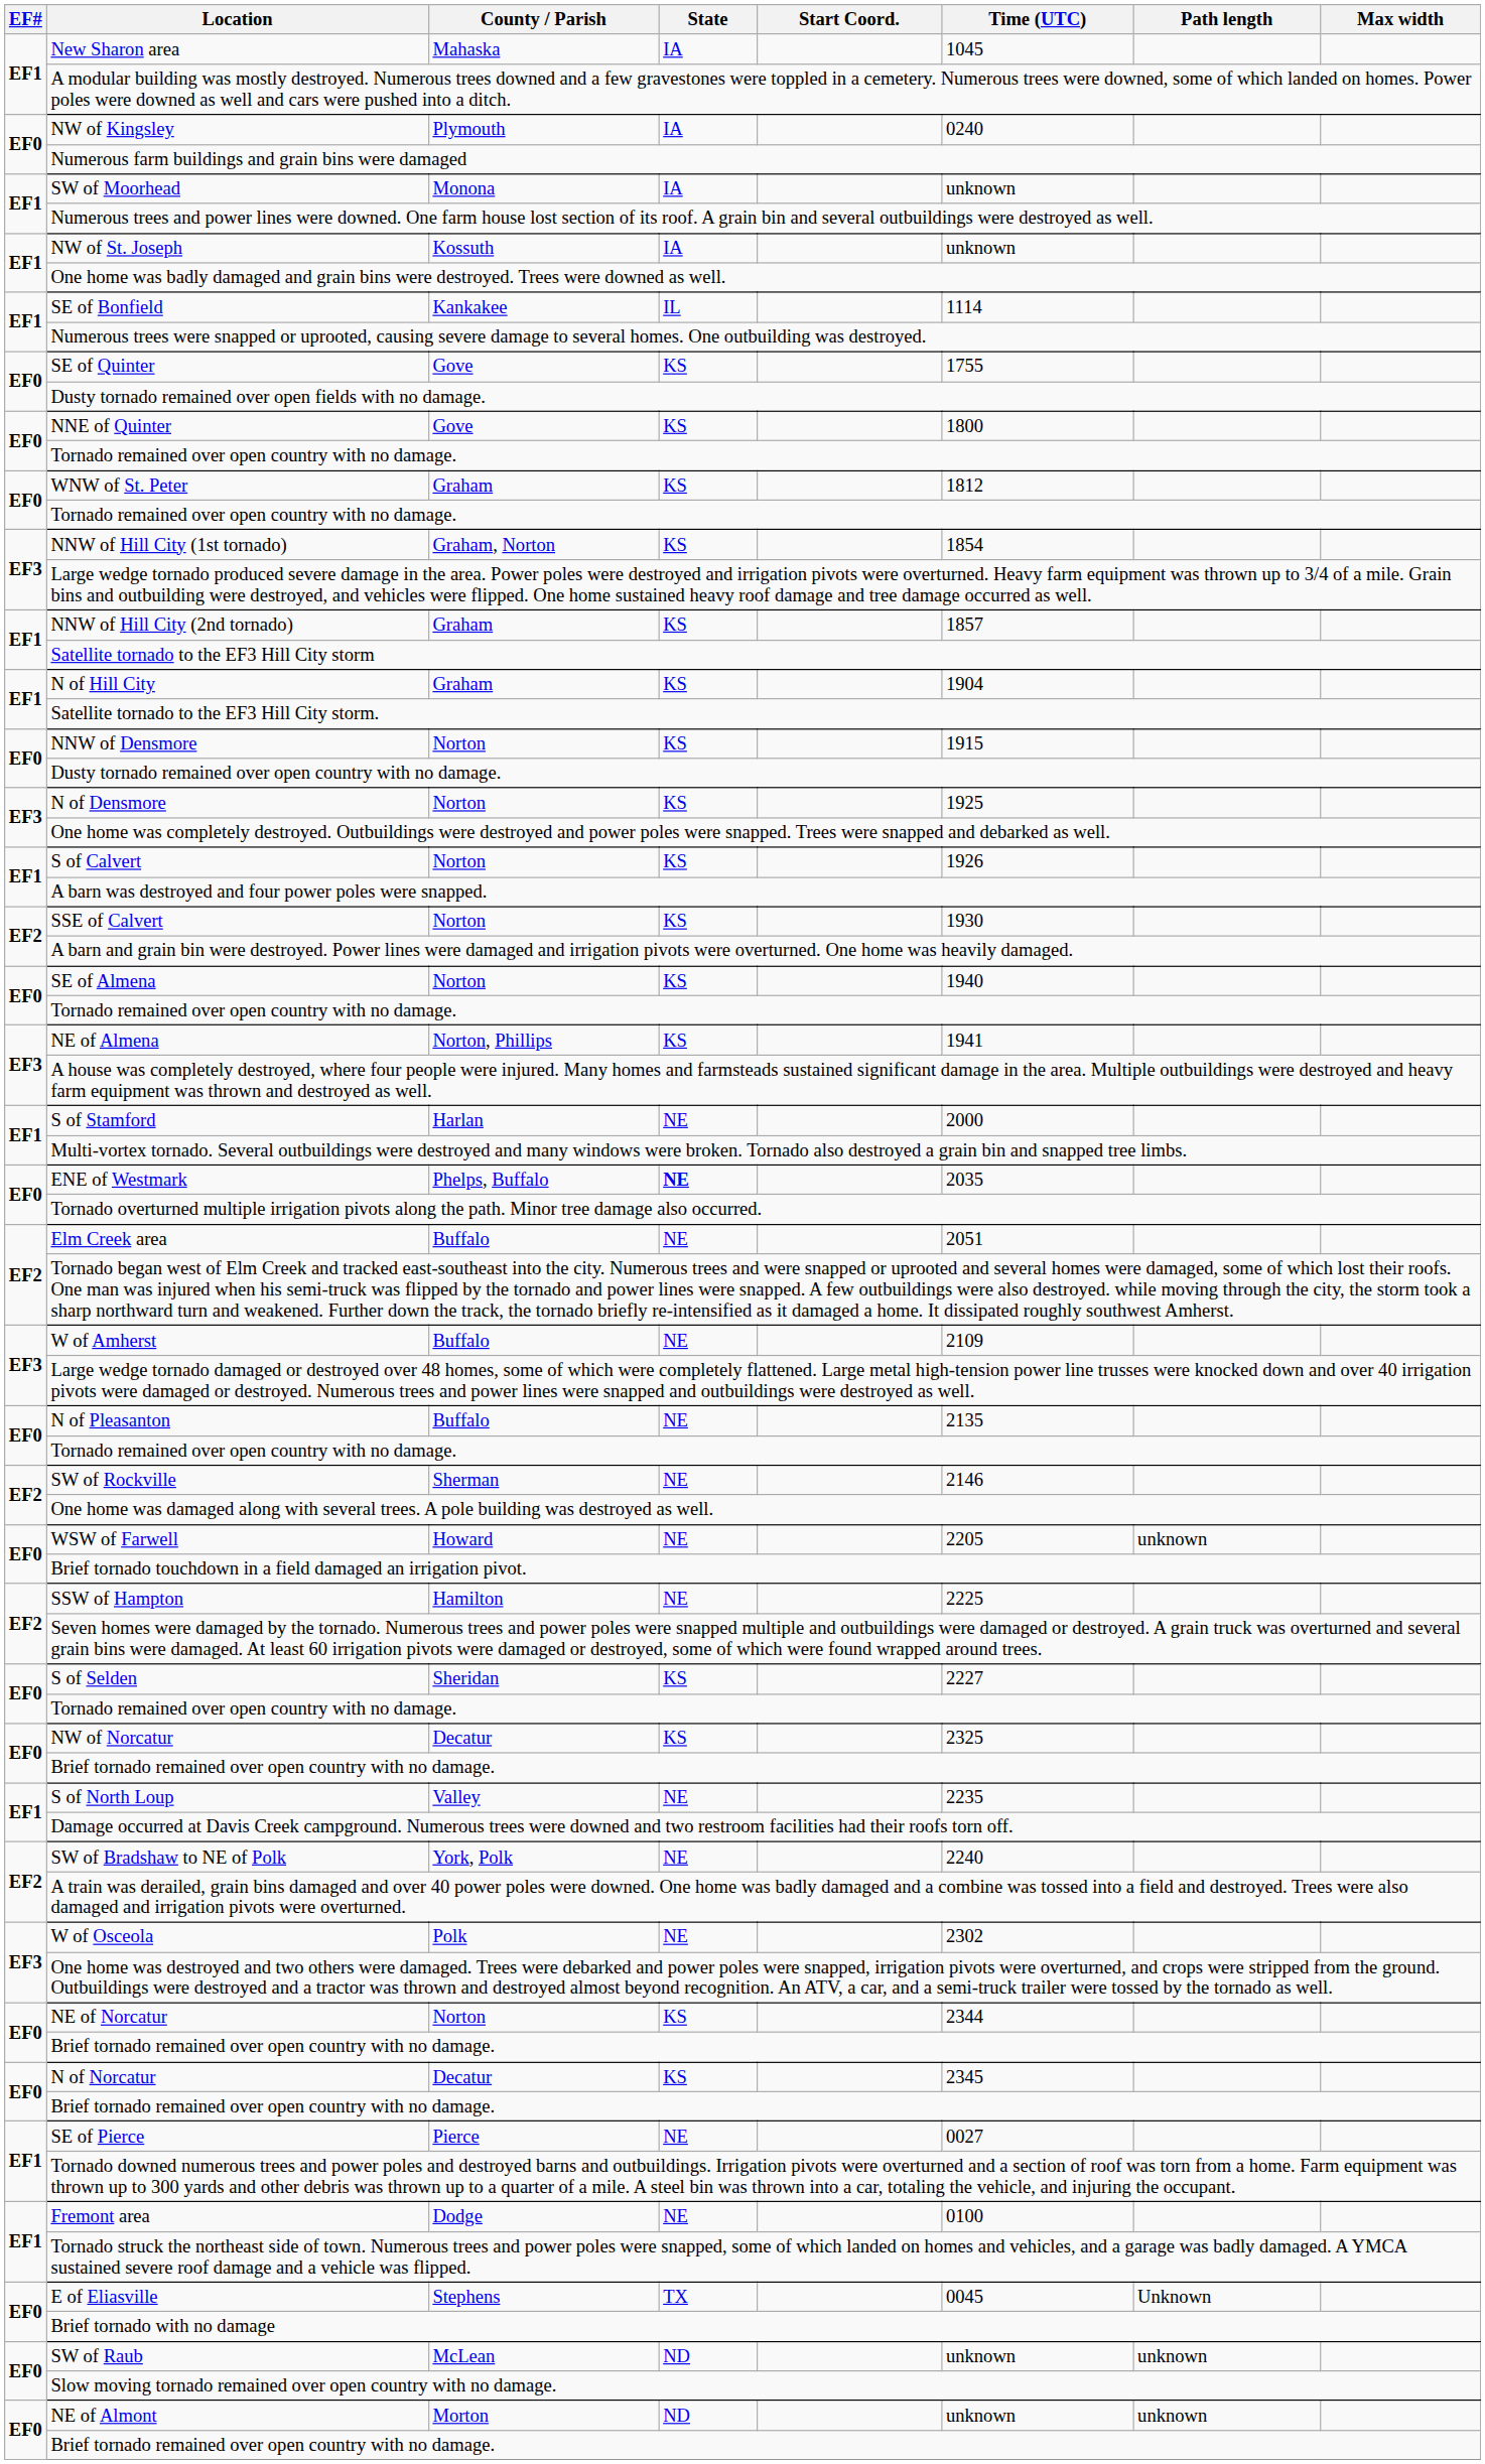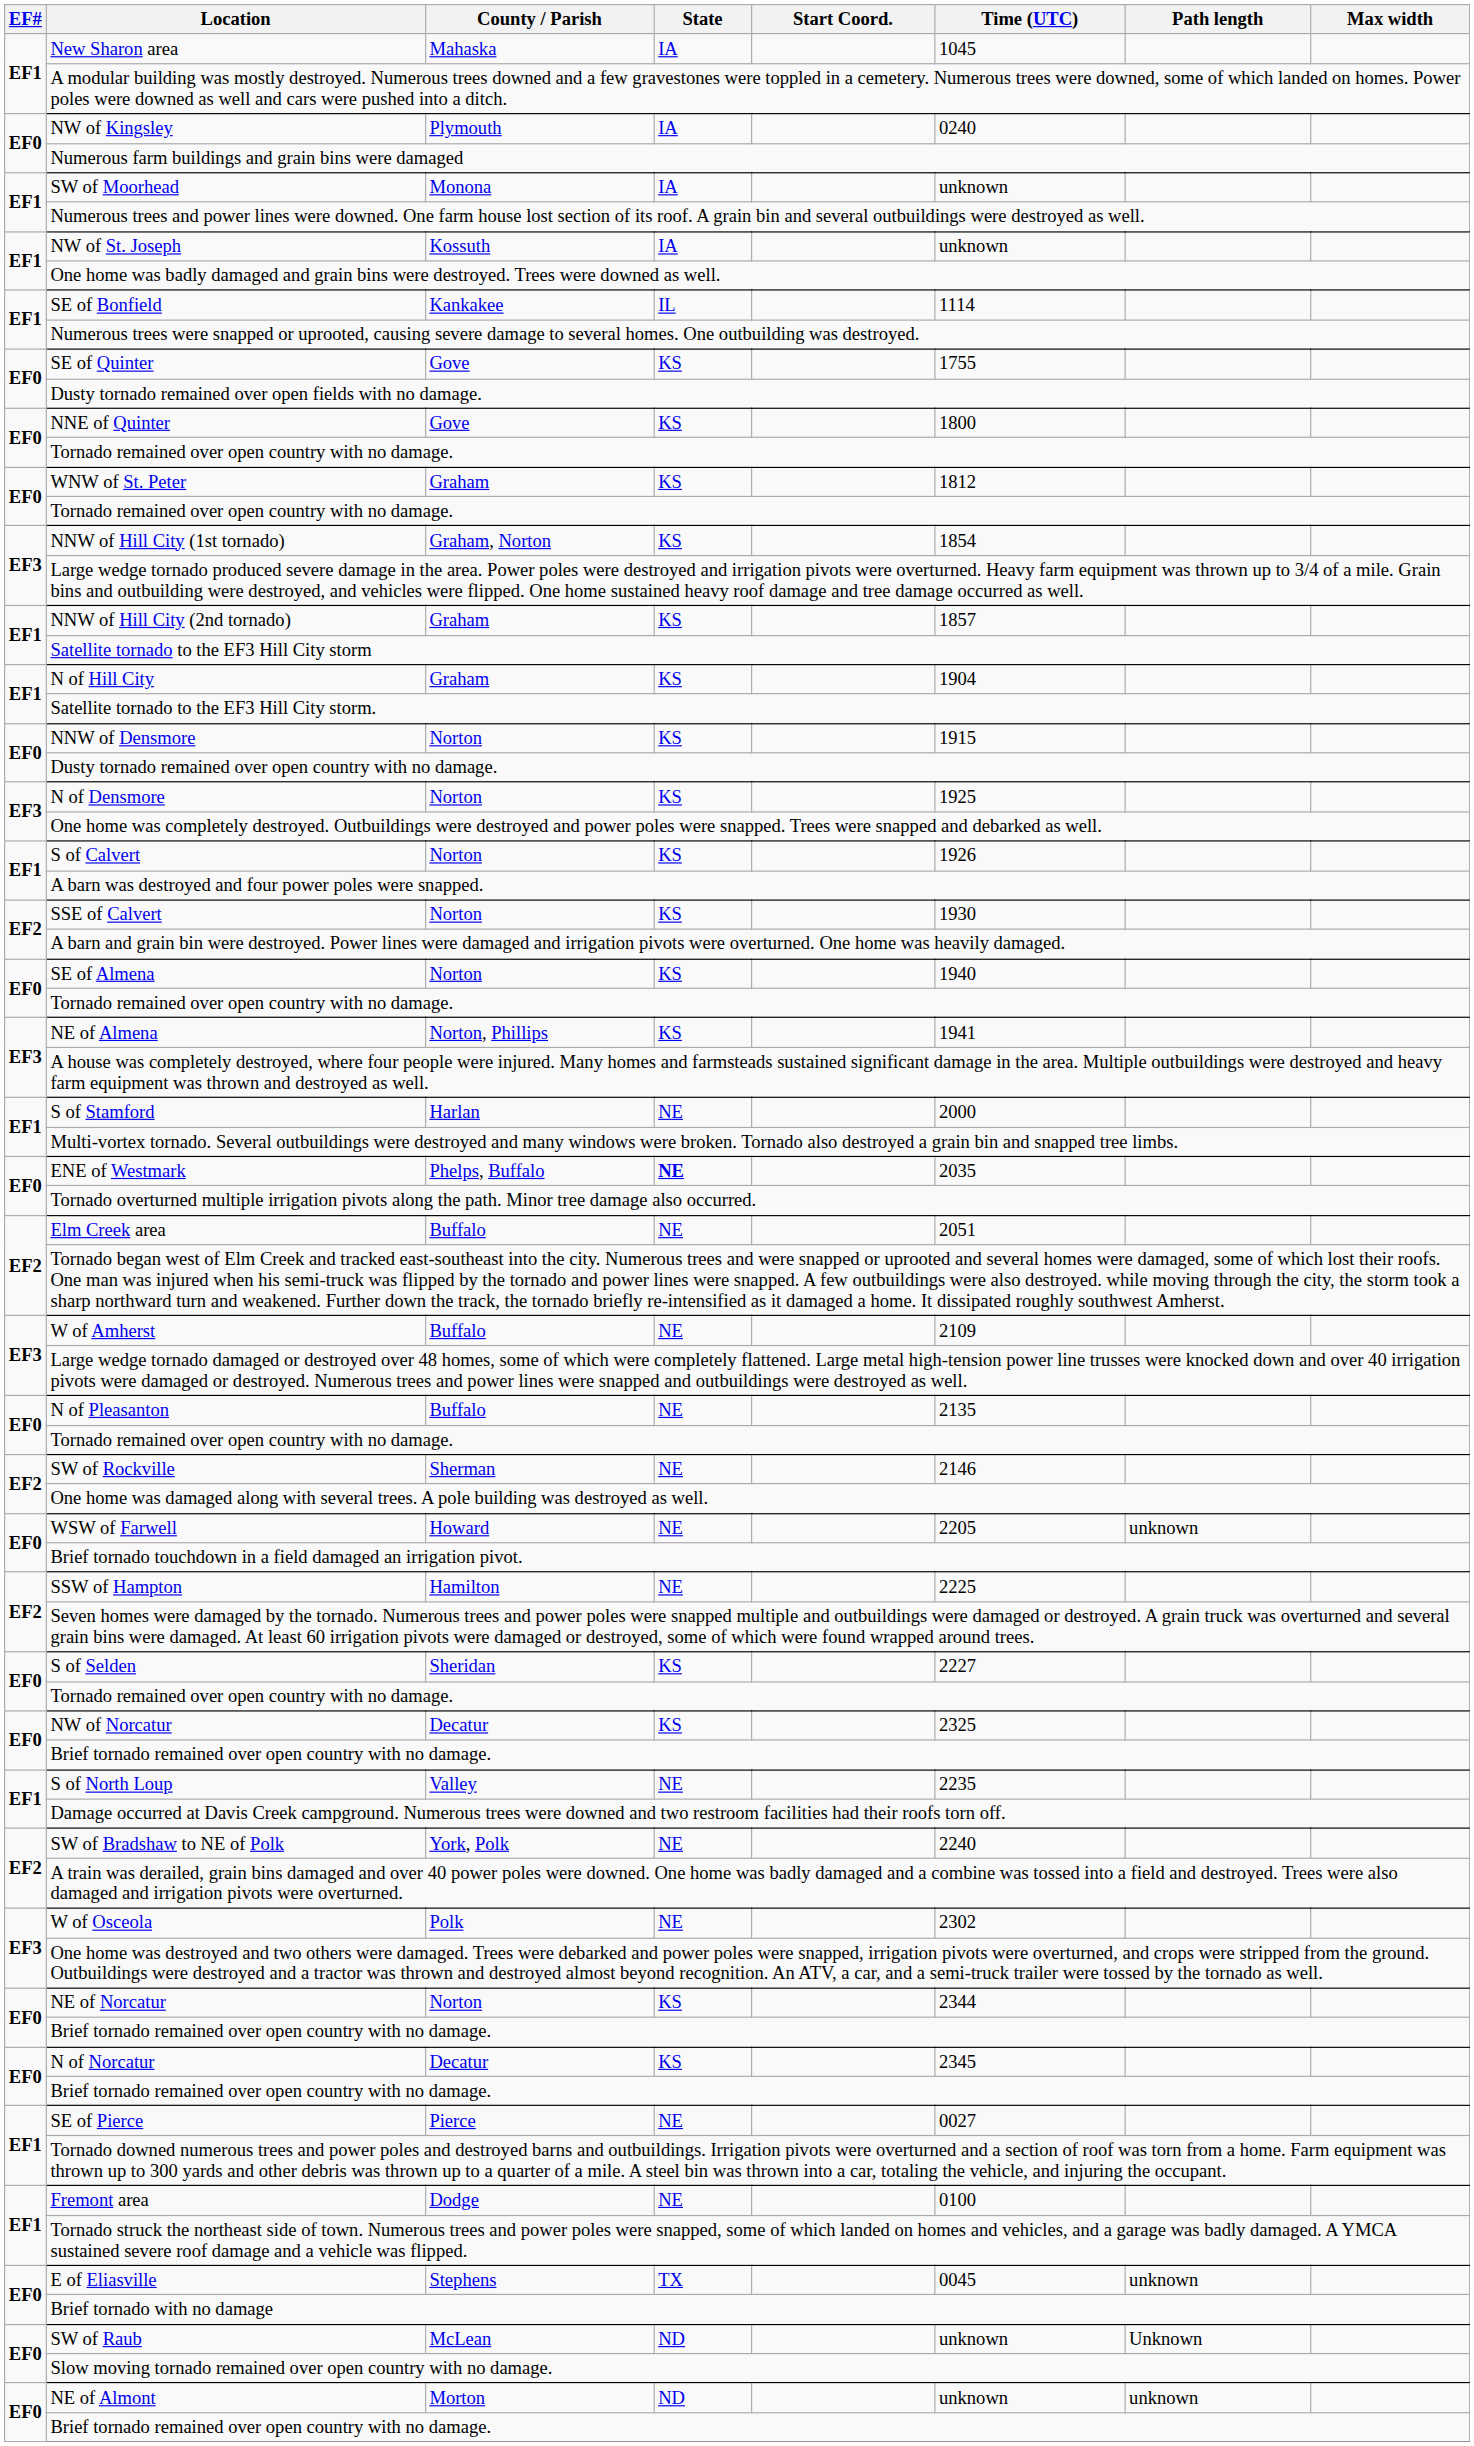E of Eliasville | Path length: Unknown -> unknown
SW of Raub | Path length: unknown -> Unknown
